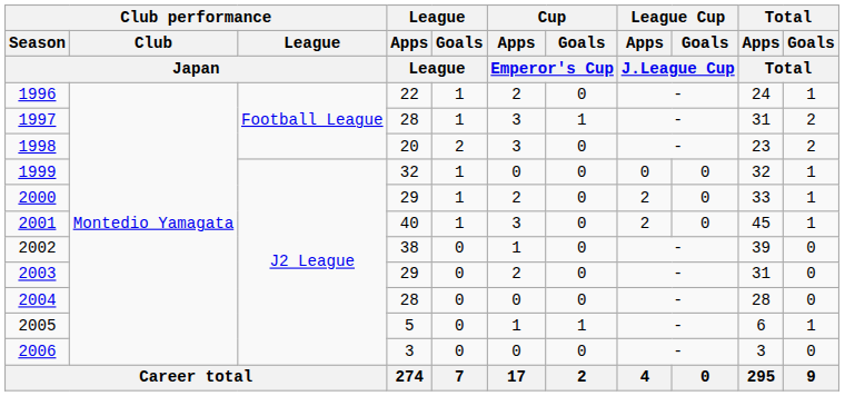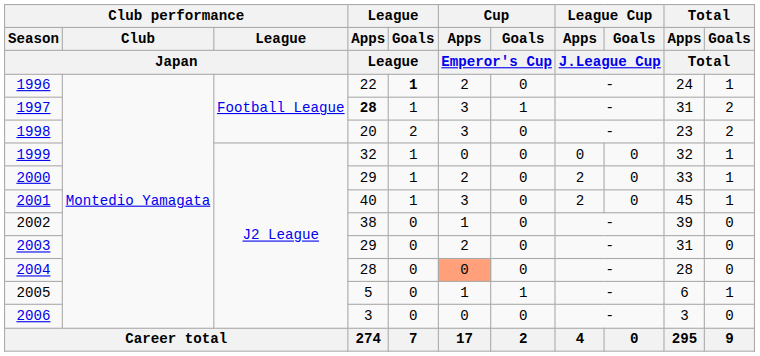1996 | League / Goals / League: normal -> bold
1997 | League / Apps / League: normal -> bold
2004 | Cup / Apps / Emperor's Cup: no background -> lightsalmon background
